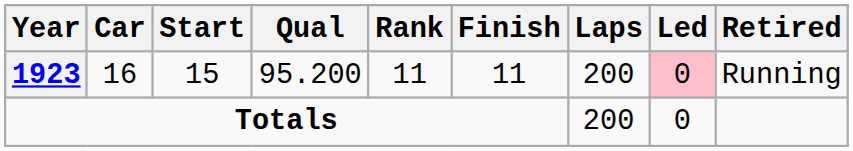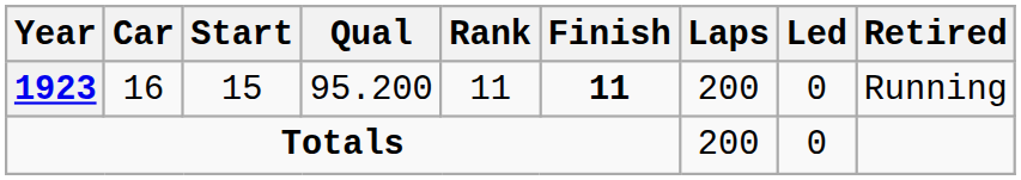1923 | Finish: normal -> bold
1923 | Led: pink background -> no background
